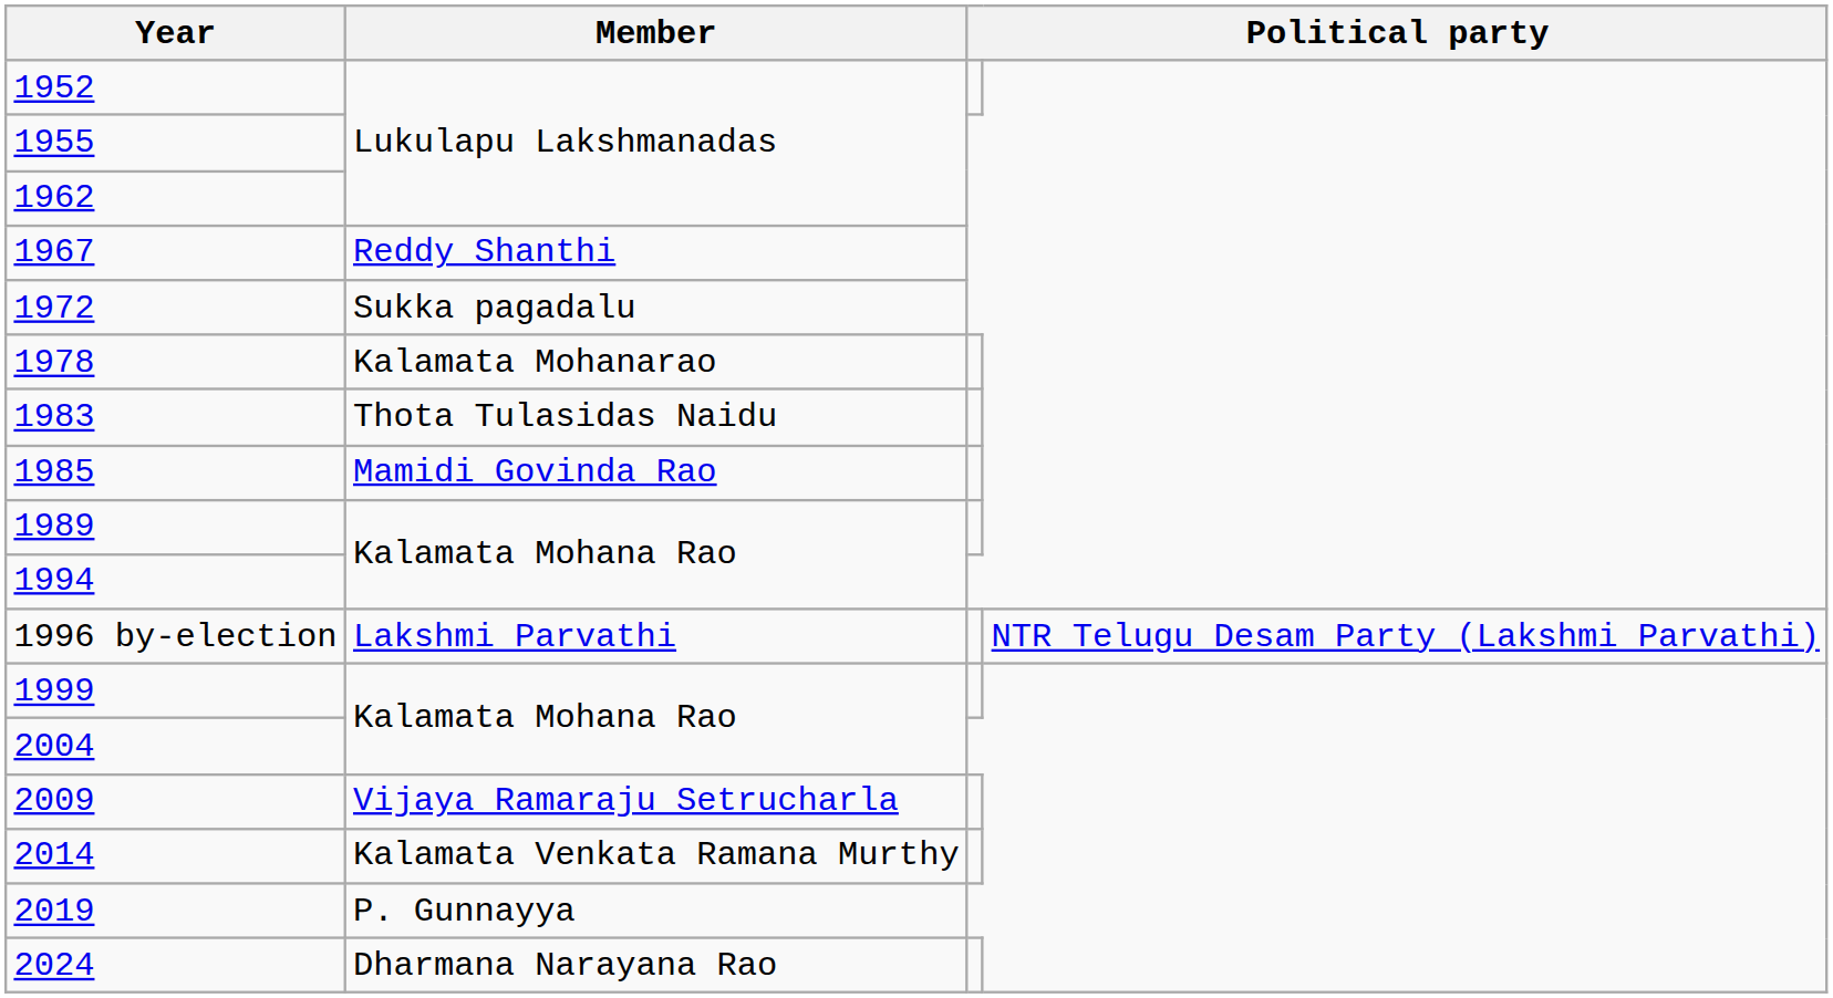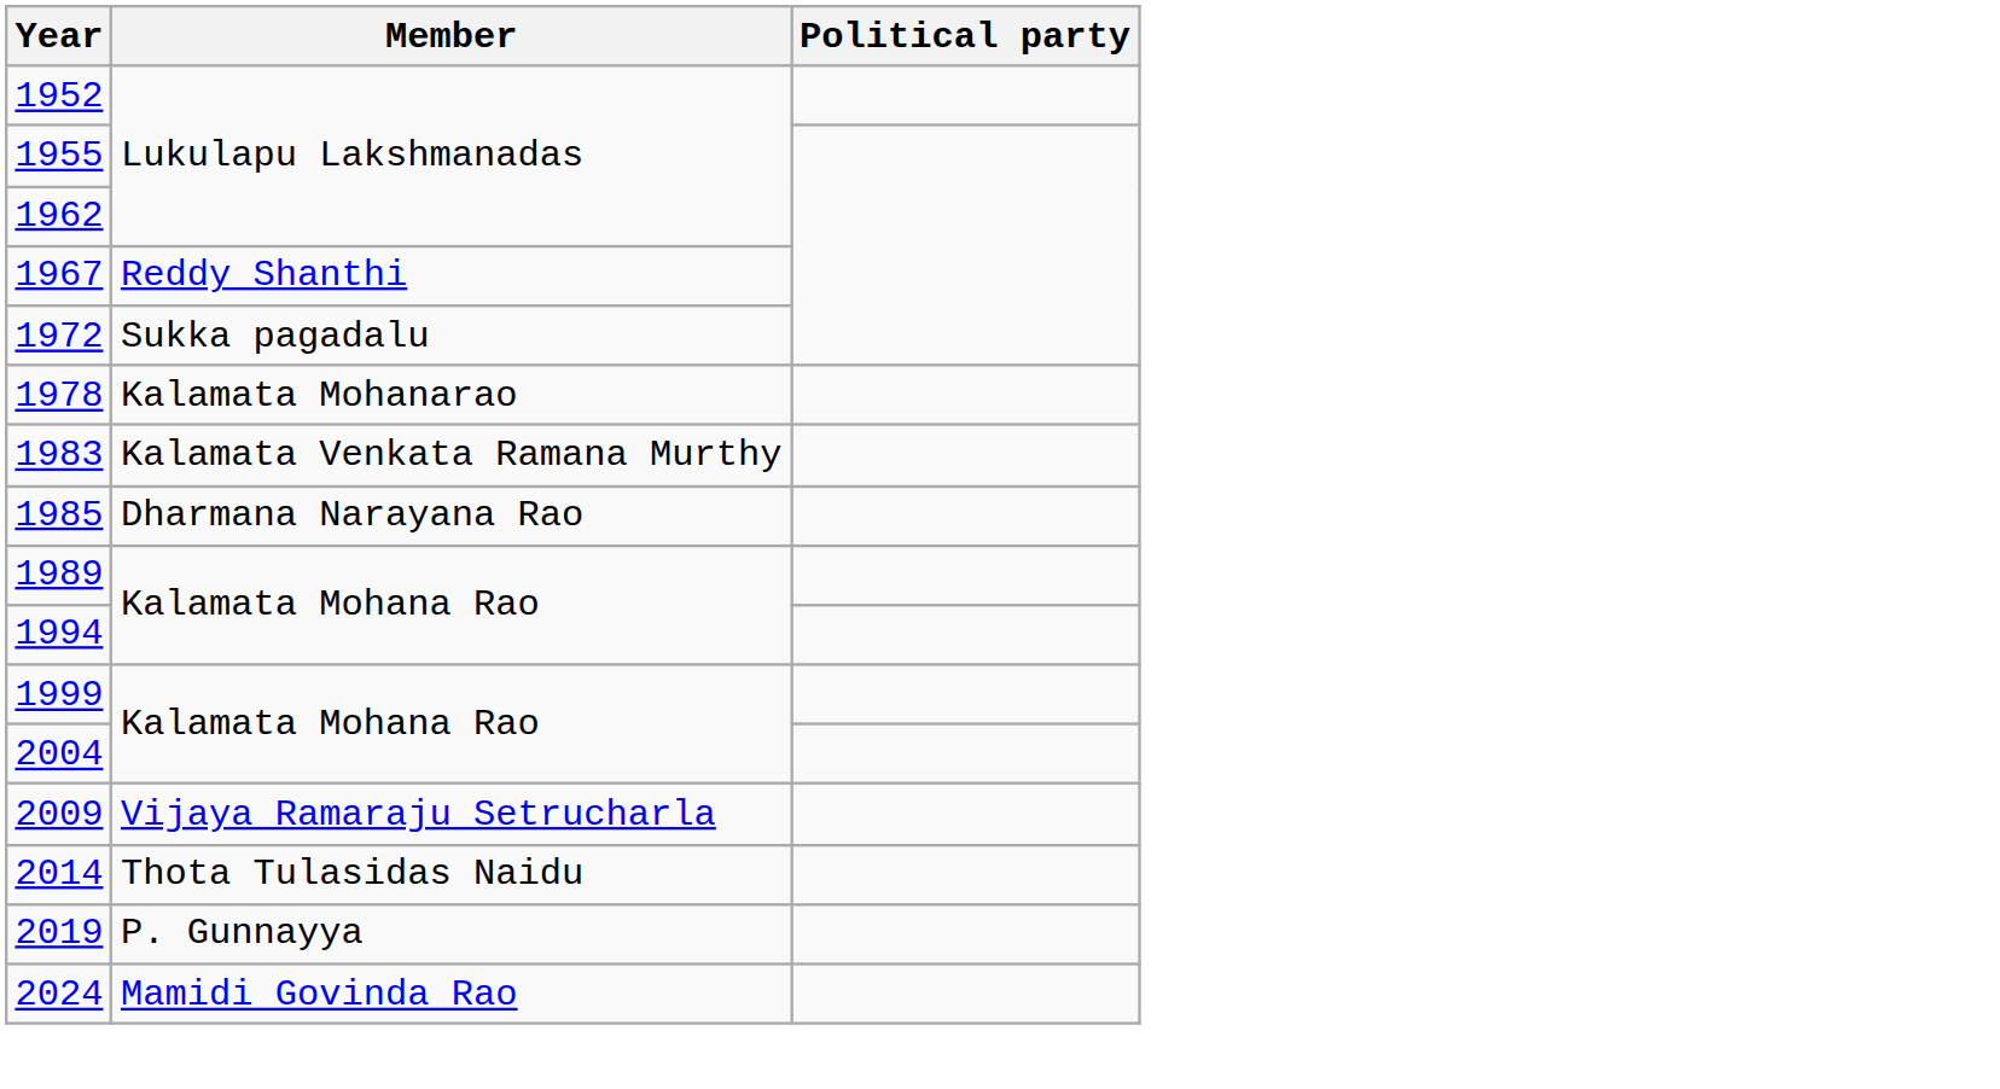1983 | Member: Thota Tulasidas Naidu -> Kalamata Venkata Ramana Murthy
1985 | Member: Mamidi Govinda Rao -> Dharmana Narayana Rao
- row: 1996 by-election | Lakshmi Parvathi | NTR Telugu Desam Party (Lakshmi Parvathi)
2014 | Member: Kalamata Venkata Ramana Murthy -> Thota Tulasidas Naidu
2024 | Member: Dharmana Narayana Rao -> Mamidi Govinda Rao
